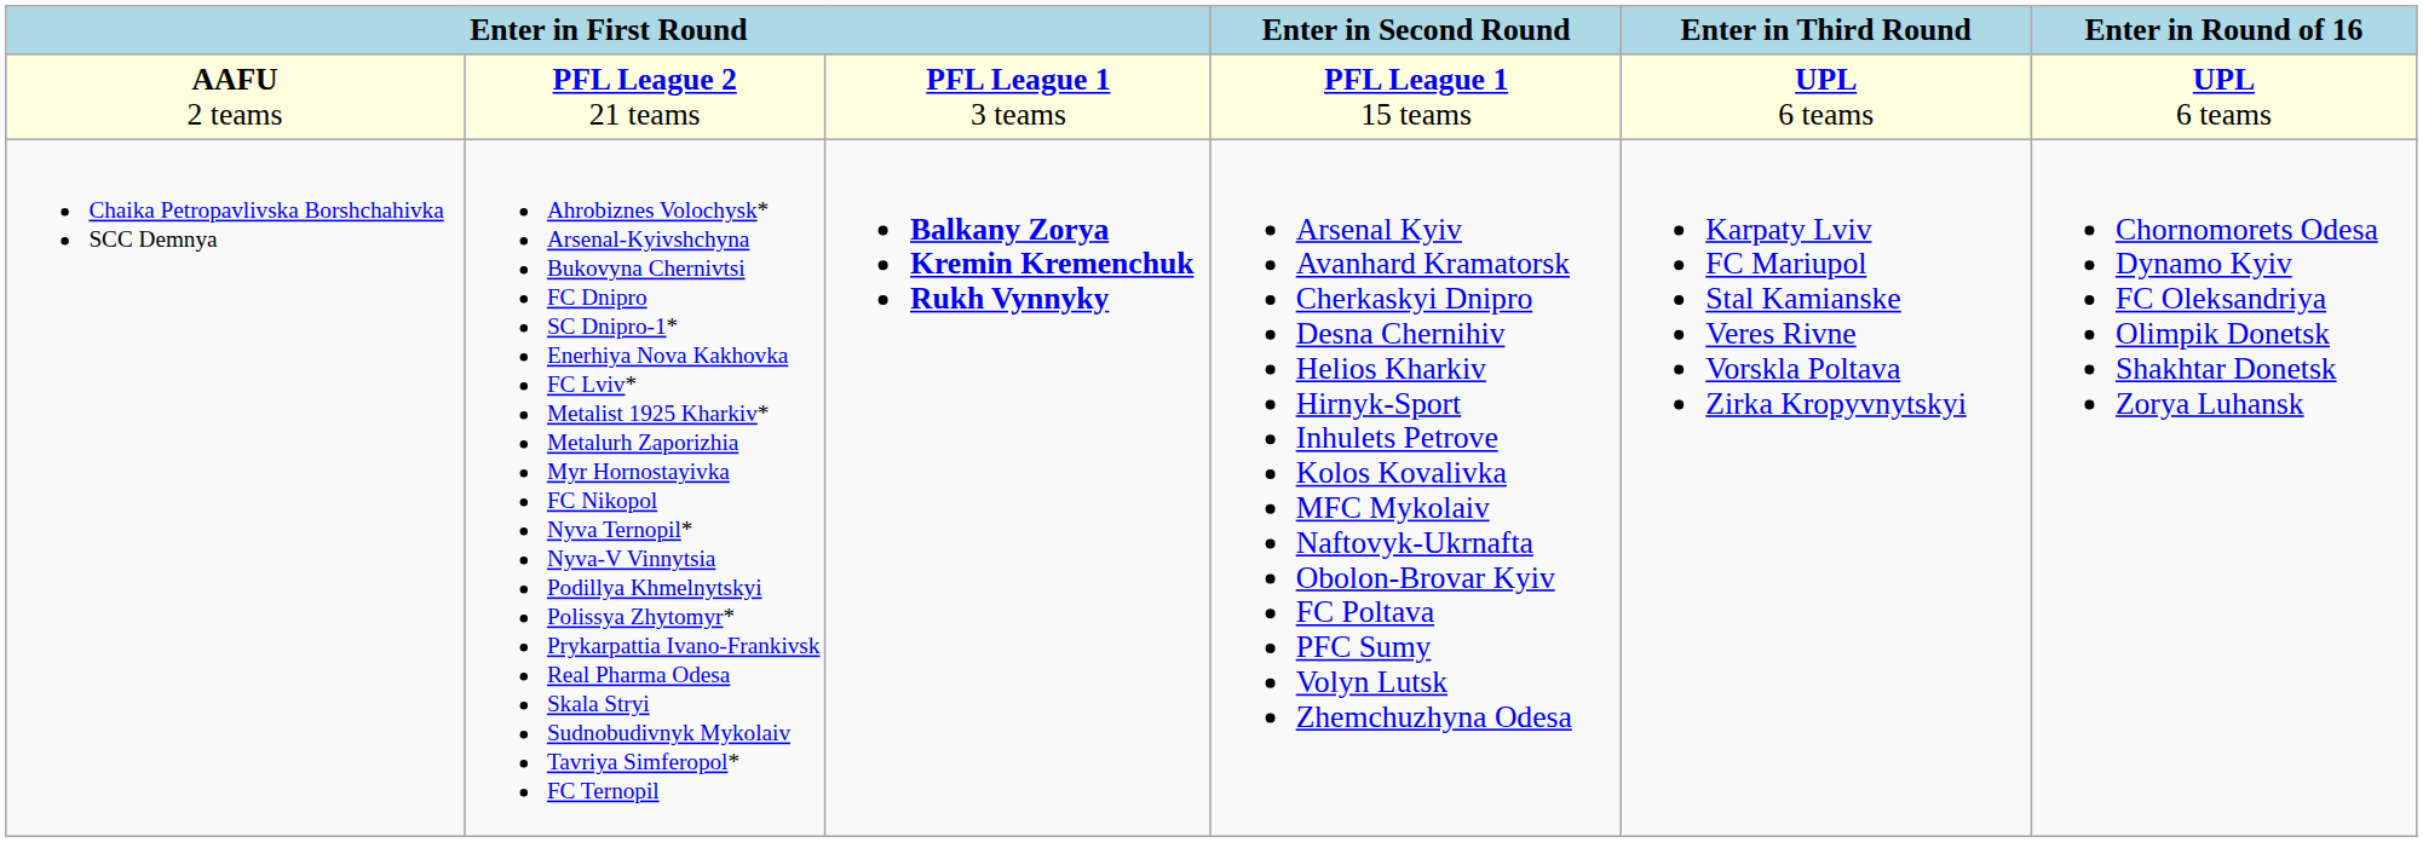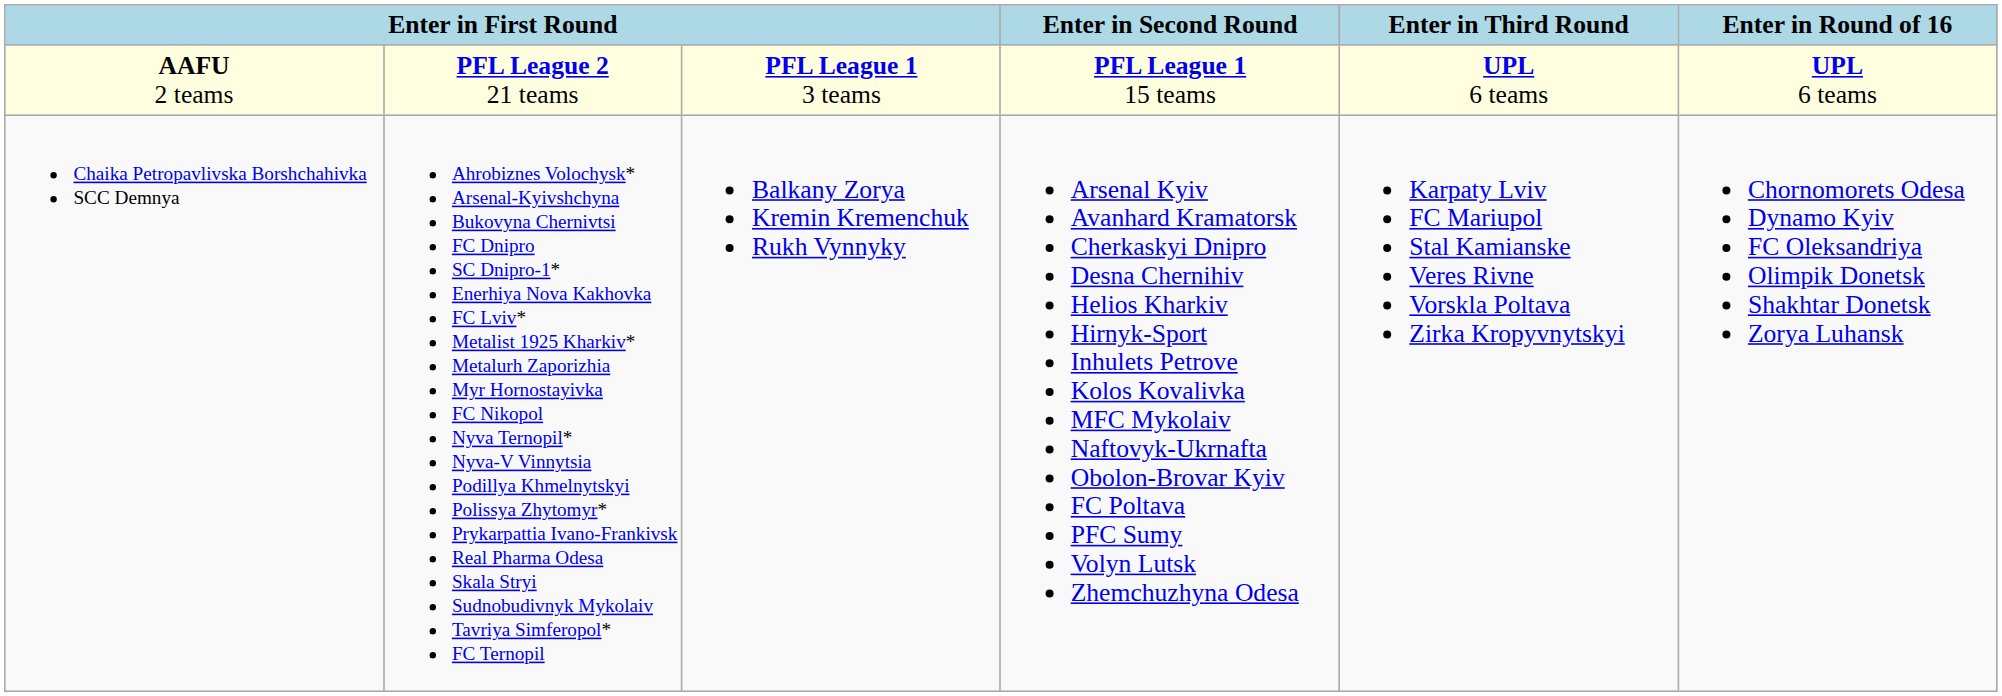Chaika Petropavlivska Borshchahivka SCC Demnya | column 3: bold -> normal
